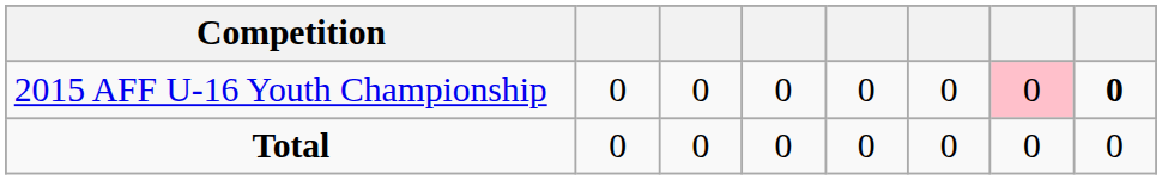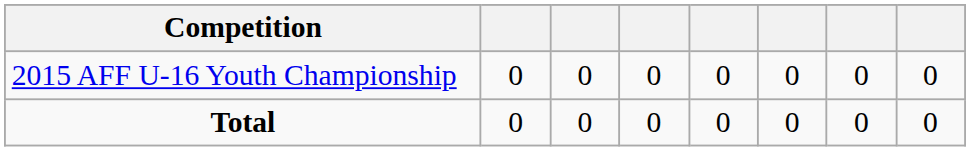2015 AFF U-16 Youth Championship | column 7: pink background -> no background
2015 AFF U-16 Youth Championship | column 8: bold -> normal
